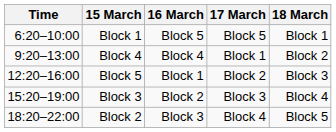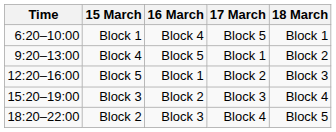row 2 | 16 March: Block 5 -> Block 4
row 3 | 16 March: Block 4 -> Block 5
